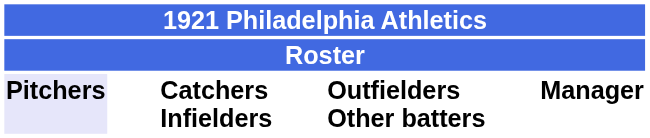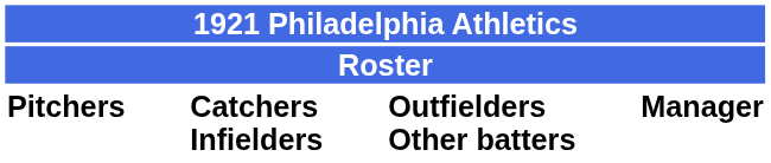Pitchers | column 1: lavender background -> no background
